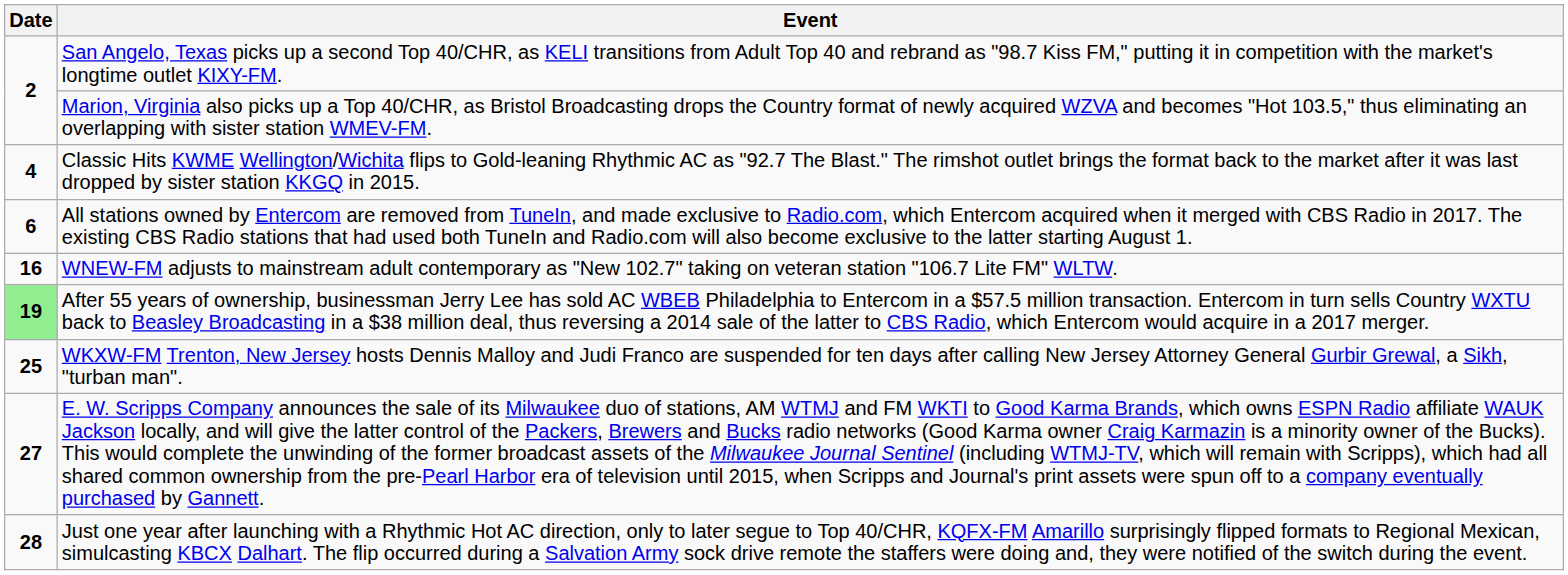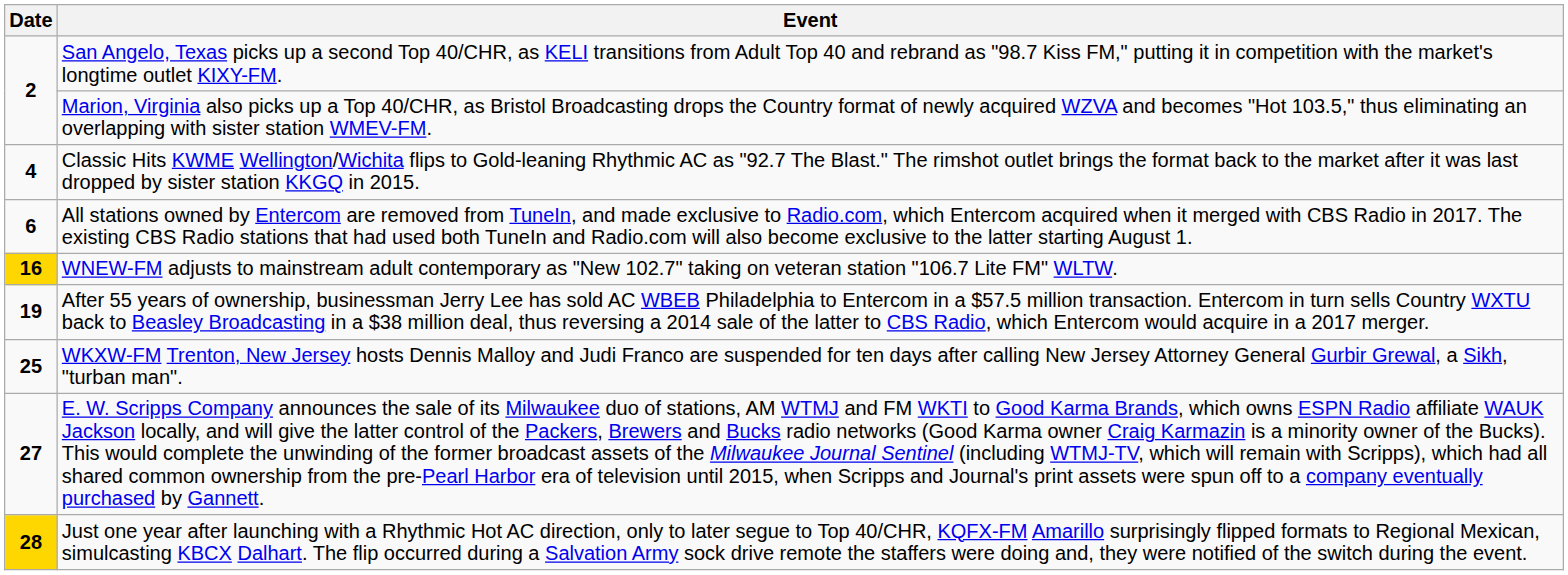row 6 | Date: no background -> gold background
row 7 | Date: lightgreen background -> no background
row 10 | Date: no background -> gold background
